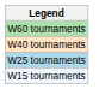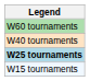row 4 | column 1: normal -> bold
